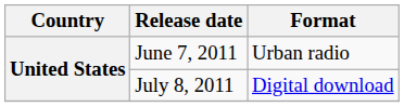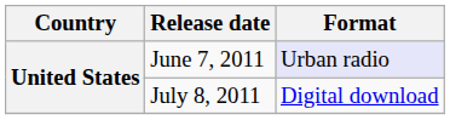June 7, 2011 | Format: no background -> lavender background
